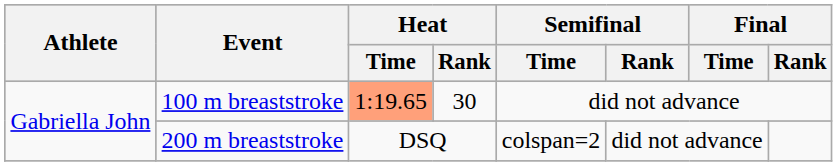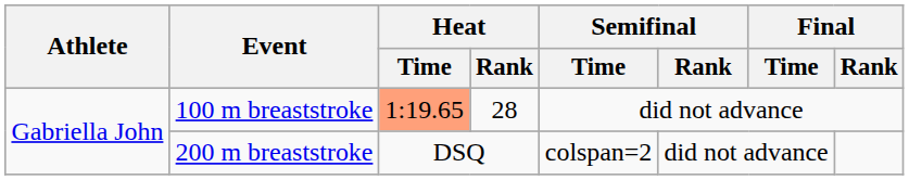100 m breaststroke | Heat / Rank: 30 -> 28
